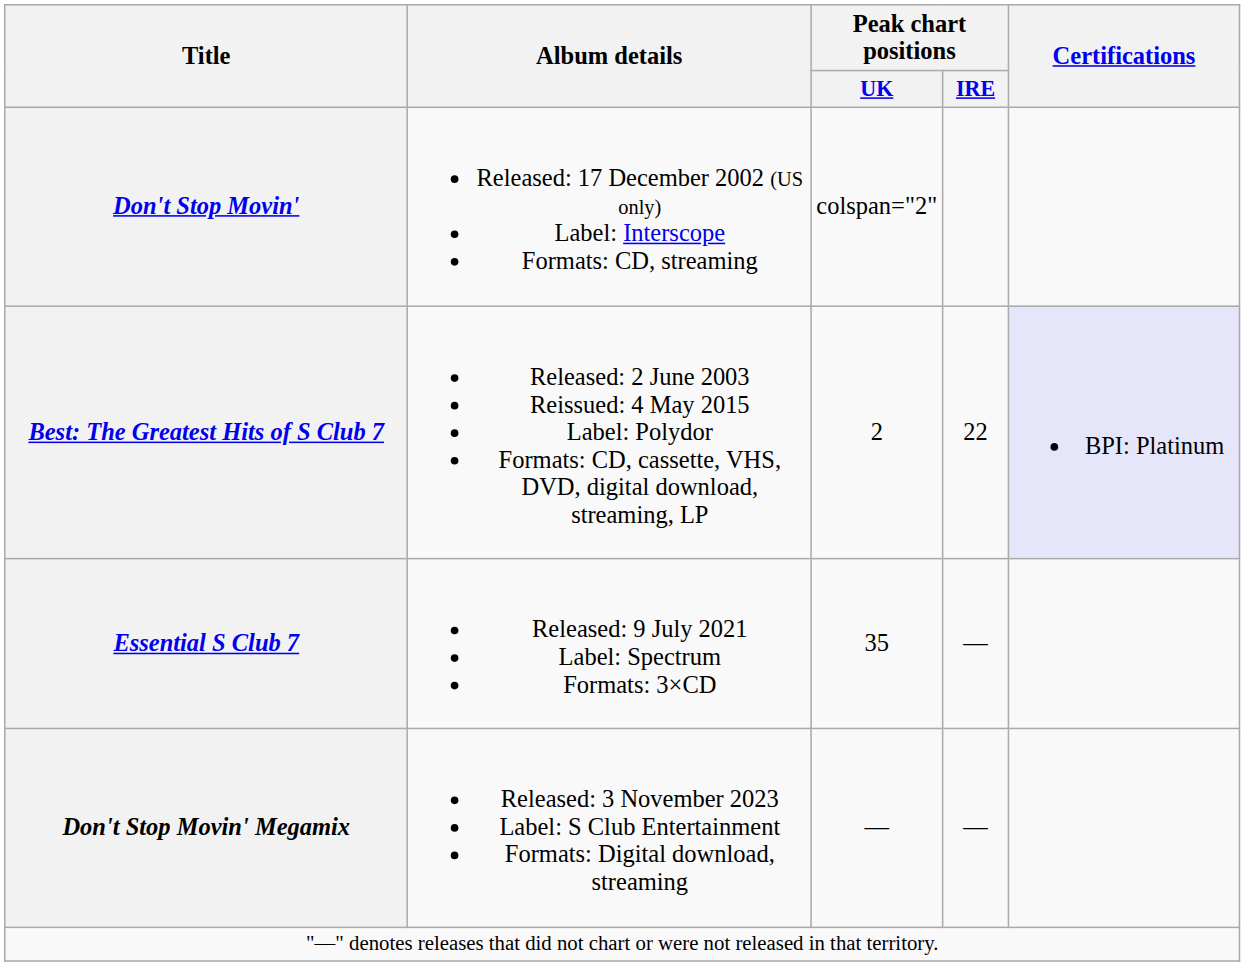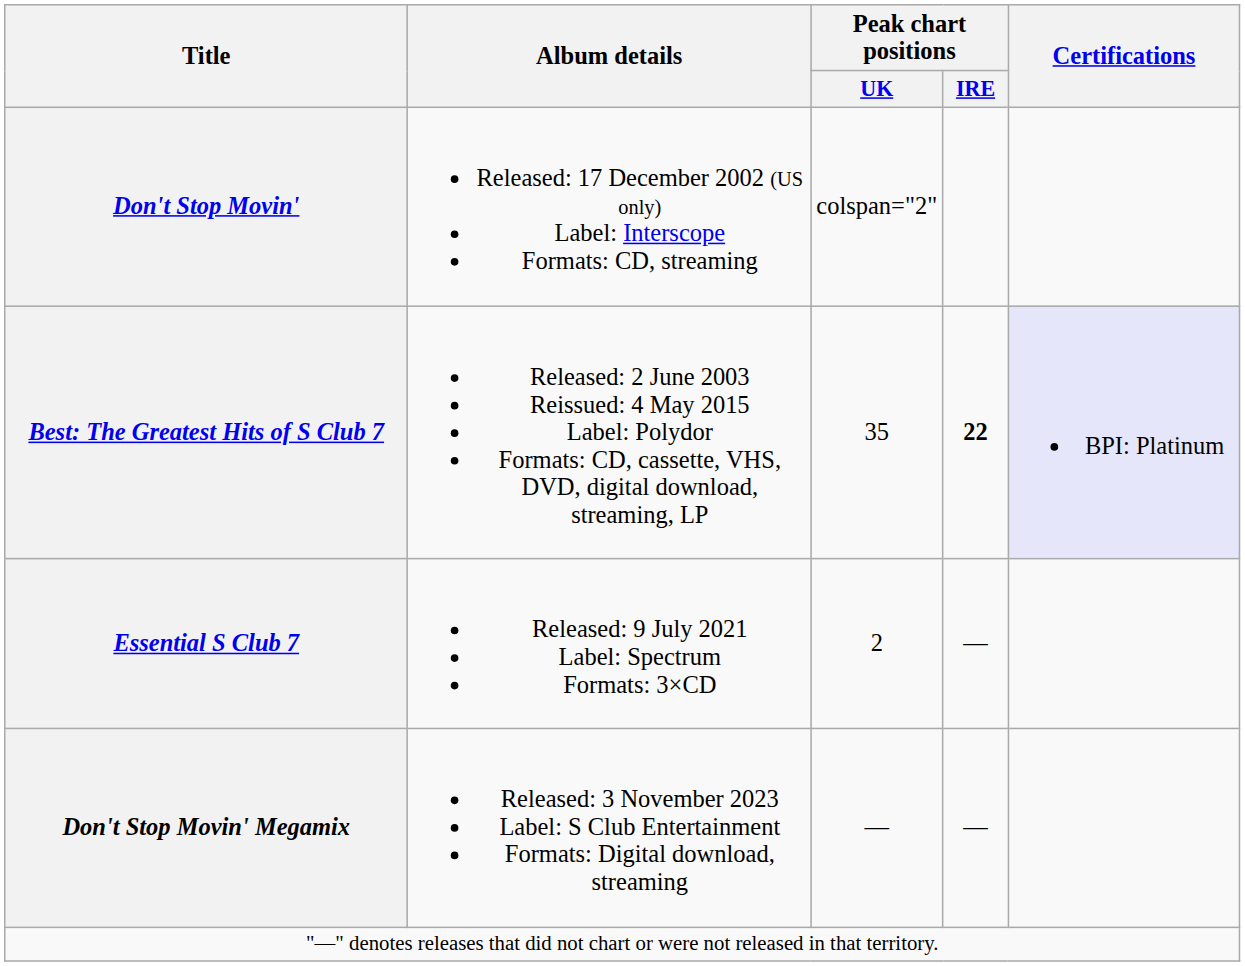Best: The Greatest Hits of S Club 7 | Peak chart positions / UK: 2 -> 35
Best: The Greatest Hits of S Club 7 | Peak chart positions / IRE: normal -> bold
Essential S Club 7 | Peak chart positions / UK: 35 -> 2
